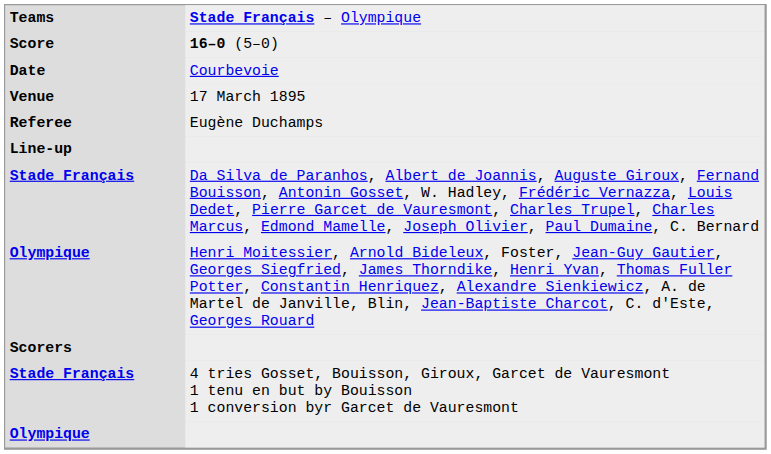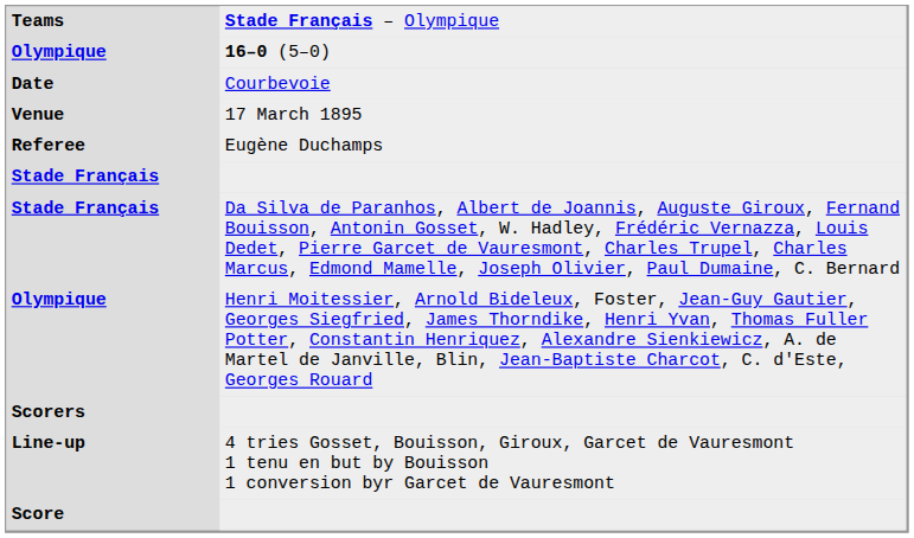row 2 | column 1: Score -> Olympique
row 6 | column 1: Line-up -> Stade Français
row 10 | column 1: Stade Français -> Line-up
row 11 | column 1: Olympique -> Score
